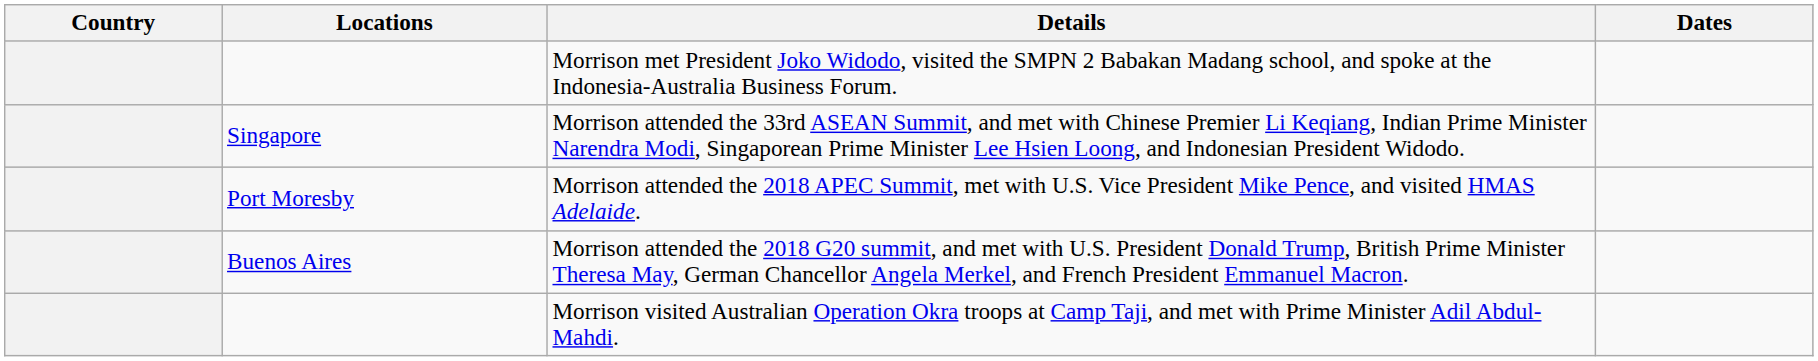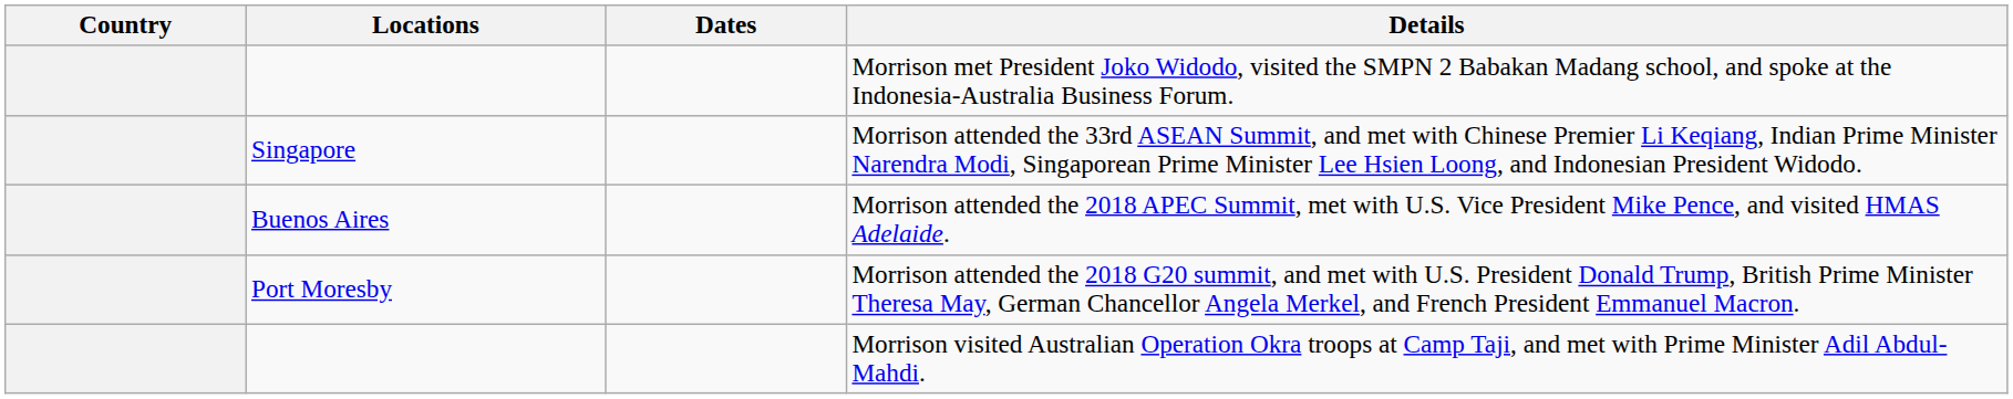columns swapped: Dates <-> Details
row 4 | Locations: Port Moresby -> Buenos Aires
row 5 | Locations: Buenos Aires -> Port Moresby
